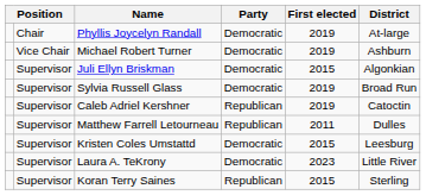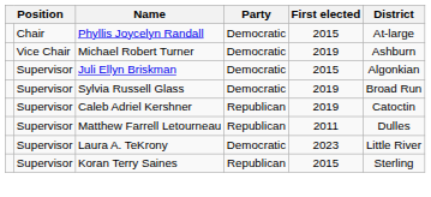Phyllis Joycelyn Randall | First elected: 2019 -> 2015
- row: Supervisor | Kristen Coles Umstattd | Democratic | 2015 | Leesburg
